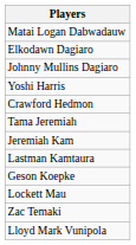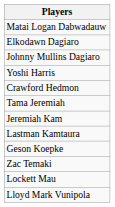row 11 | column 1: Lockett Mau -> Zac Temaki
row 12 | column 1: Zac Temaki -> Lockett Mau
